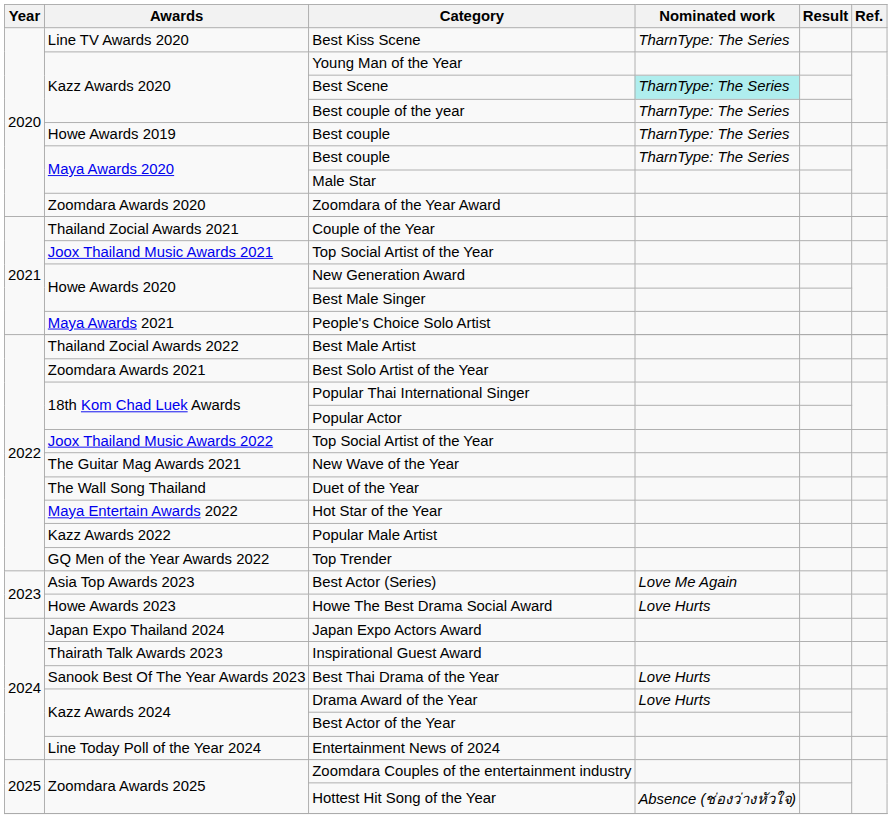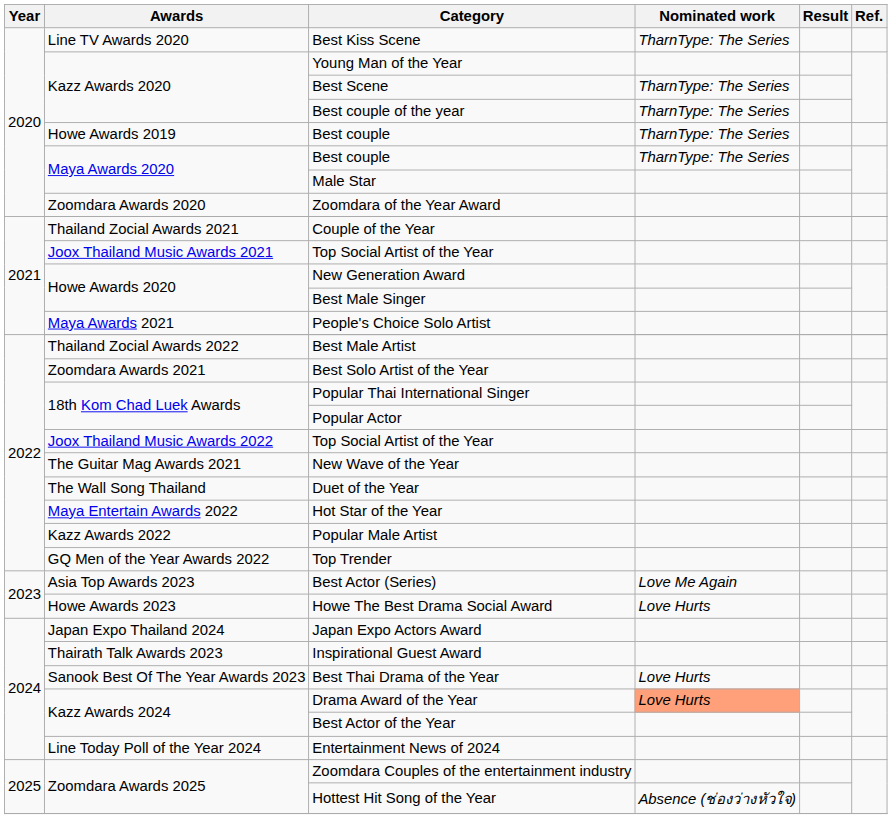Best Scene | Nominated work: paleturquoise background -> no background
Drama Award of the Year | Nominated work: no background -> lightsalmon background
